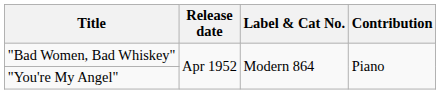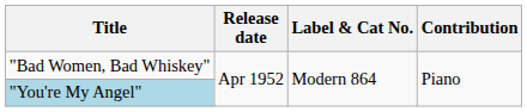"You're My Angel" | Title: no background -> lightblue background
